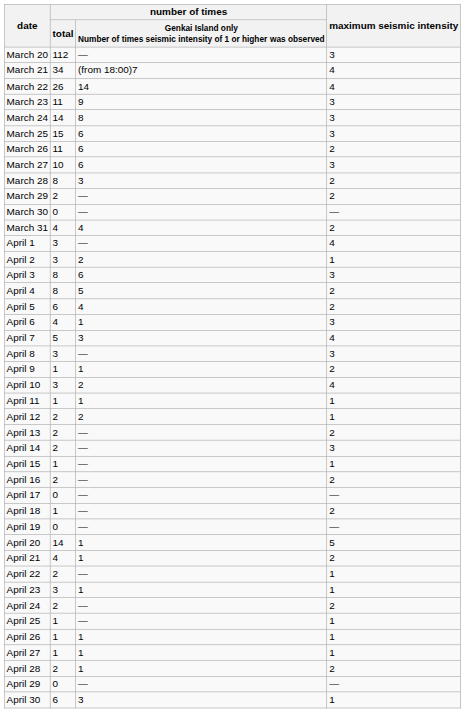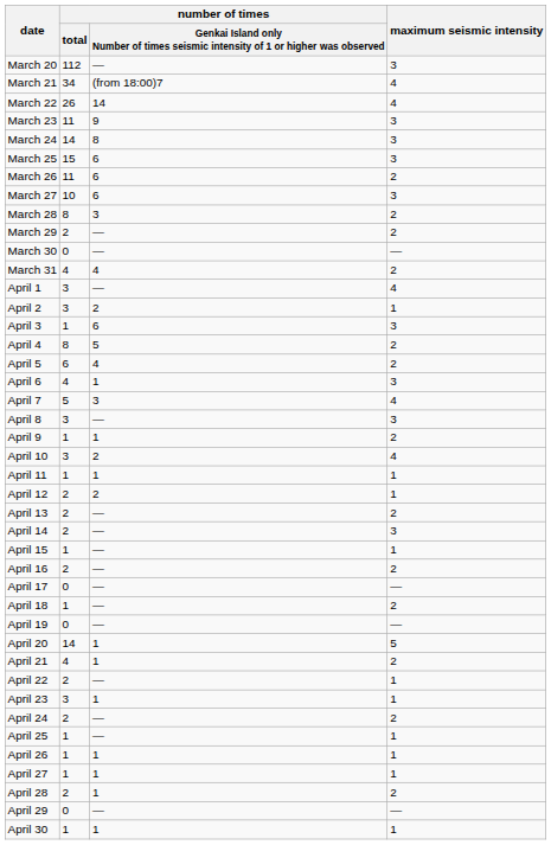April 3 | number of times / total: 8 -> 1
April 30 | number of times / total: 6 -> 1
April 30 | column 3: 3 -> 1
